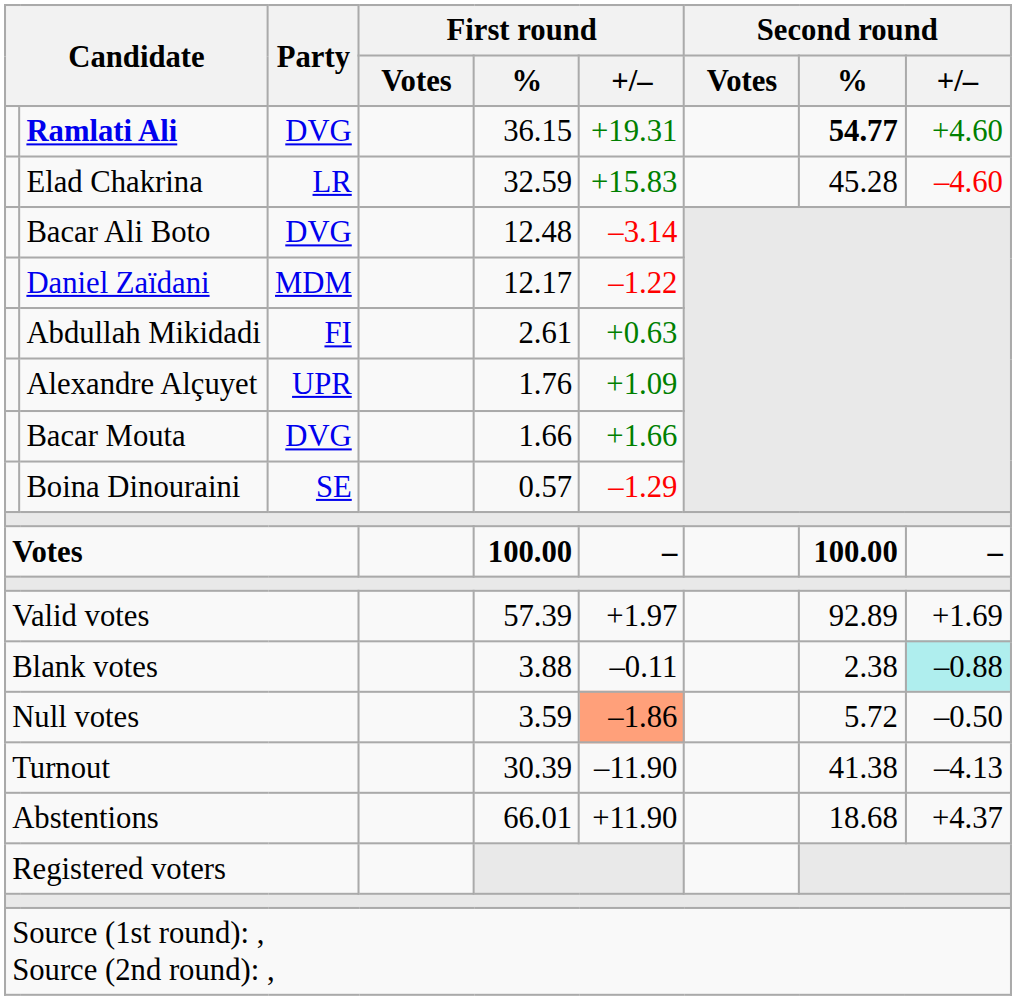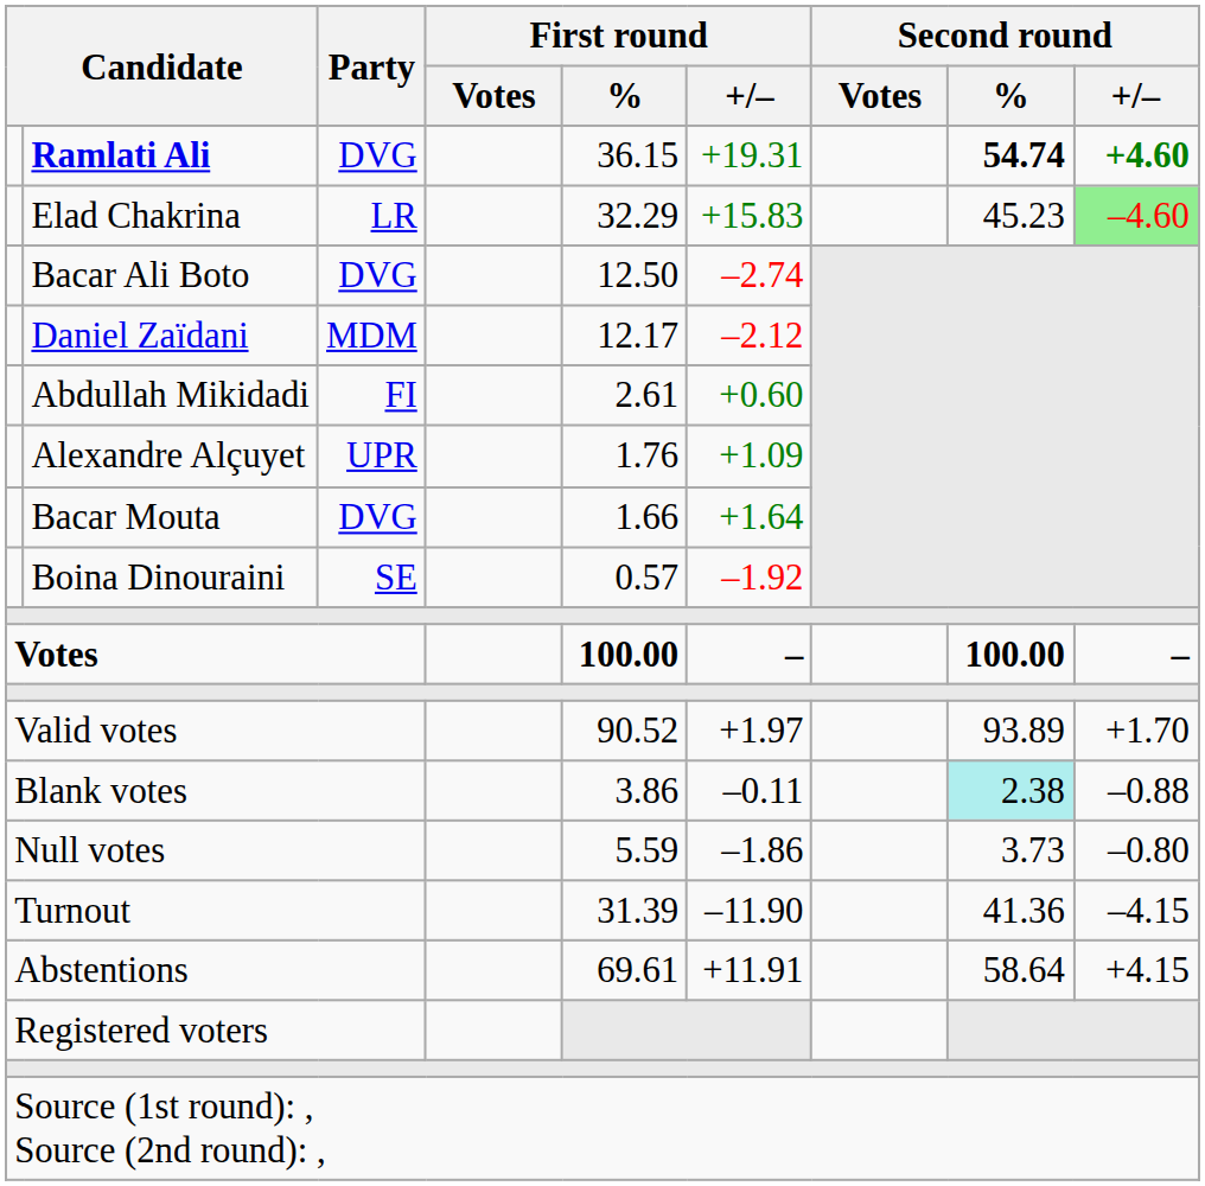Ramlati Ali | Second round / %: 54.77 -> 54.74
Ramlati Ali | Second round / +/–: normal -> bold
Elad Chakrina | First round / %: 32.59 -> 32.29
Elad Chakrina | Second round / %: 45.28 -> 45.23
Elad Chakrina | Second round / +/–: no background -> lightgreen background
Bacar Ali Boto | First round / %: 12.48 -> 12.50
Bacar Ali Boto | First round / +/–: –3.14 -> –2.74
Daniel Zaïdani | First round / +/–: –1.22 -> –2.12
Abdullah Mikidadi | First round / +/–: +0.63 -> +0.60
Bacar Mouta | First round / +/–: +1.66 -> +1.64
Boina Dinouraini | First round / +/–: –1.29 -> –1.92
Valid votes | First round / %: 57.39 -> 90.52
Valid votes | Second round / %: 92.89 -> 93.89
Valid votes | Second round / +/–: +1.69 -> +1.70
Blank votes | First round / %: 3.88 -> 3.86
Blank votes | Second round / %: no background -> paleturquoise background
Blank votes | Second round / +/–: paleturquoise background -> no background
Null votes | First round / %: 3.59 -> 5.59
Null votes | First round / +/–: lightsalmon background -> no background
Null votes | Second round / %: 5.72 -> 3.73
Null votes | Second round / +/–: –0.50 -> –0.80
Turnout | First round / %: 30.39 -> 31.39
Turnout | Second round / %: 41.38 -> 41.36
Turnout | Second round / +/–: –4.13 -> –4.15
Abstentions | First round / %: 66.01 -> 69.61
Abstentions | First round / +/–: +11.90 -> +11.91
Abstentions | Second round / %: 18.68 -> 58.64
Abstentions | Second round / +/–: +4.37 -> +4.15
